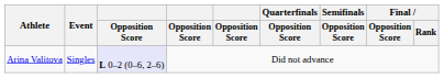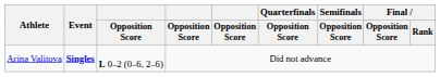Arina Valitova | Event: normal -> bold
Arina Valitova | column 3: lavender background -> no background
